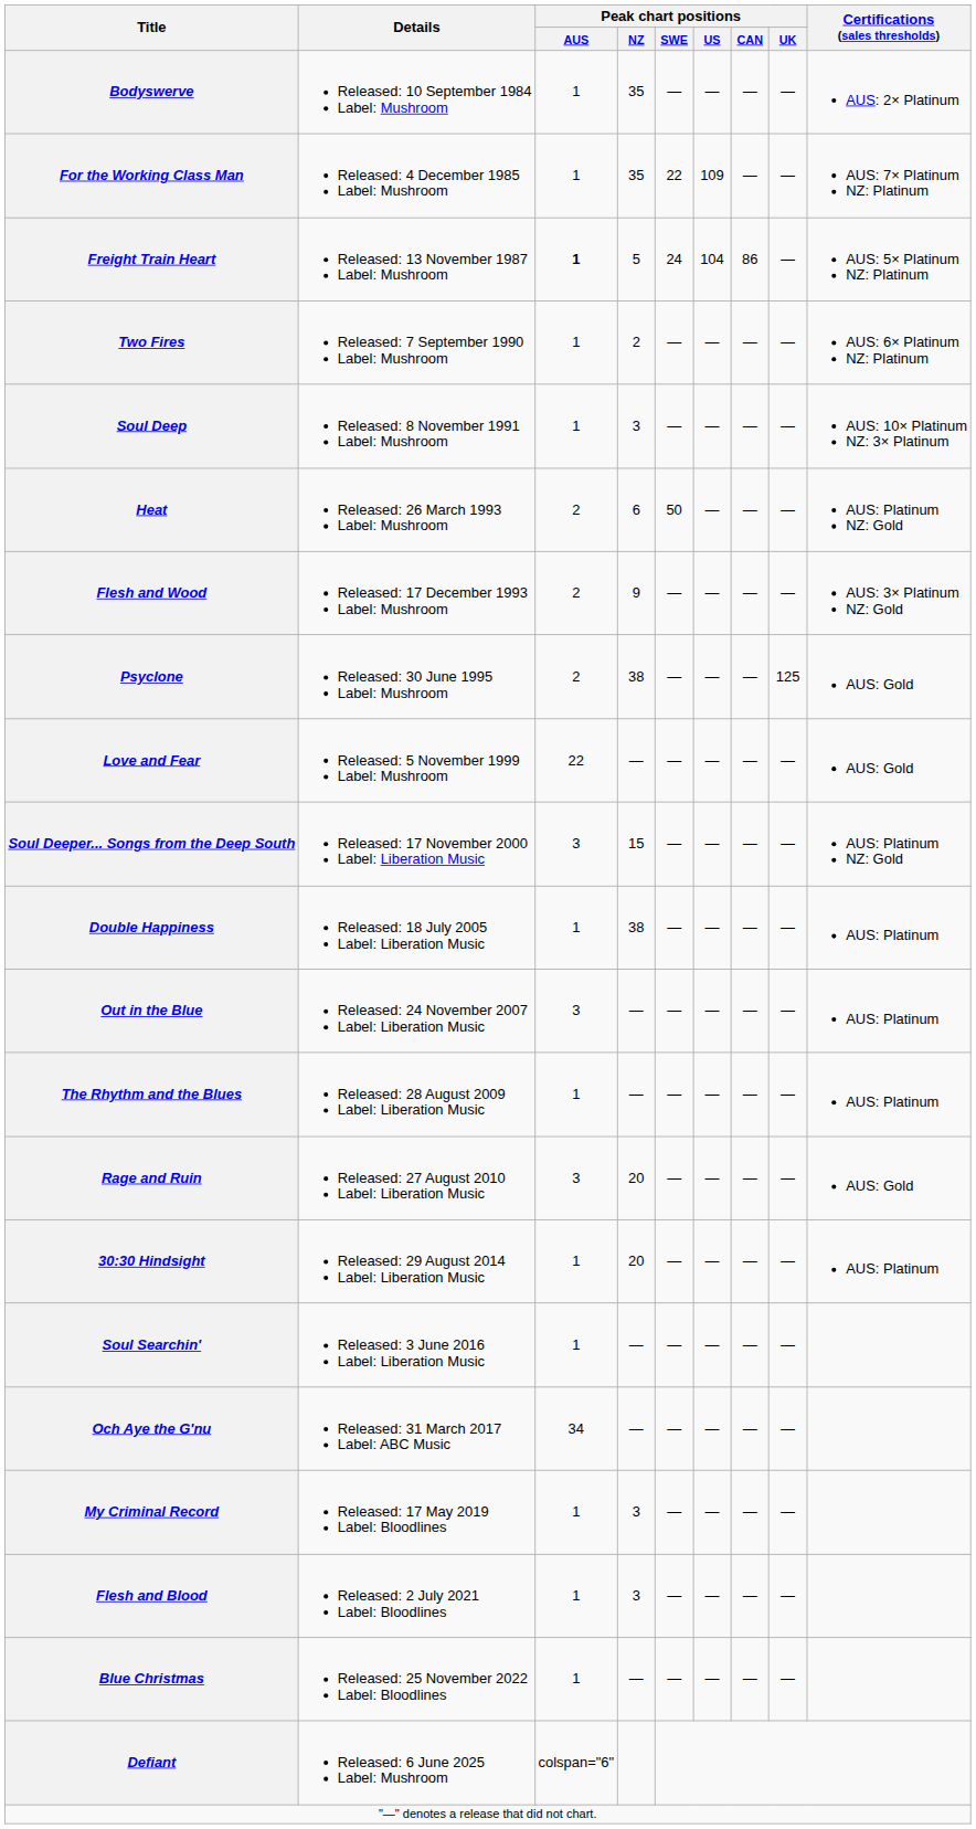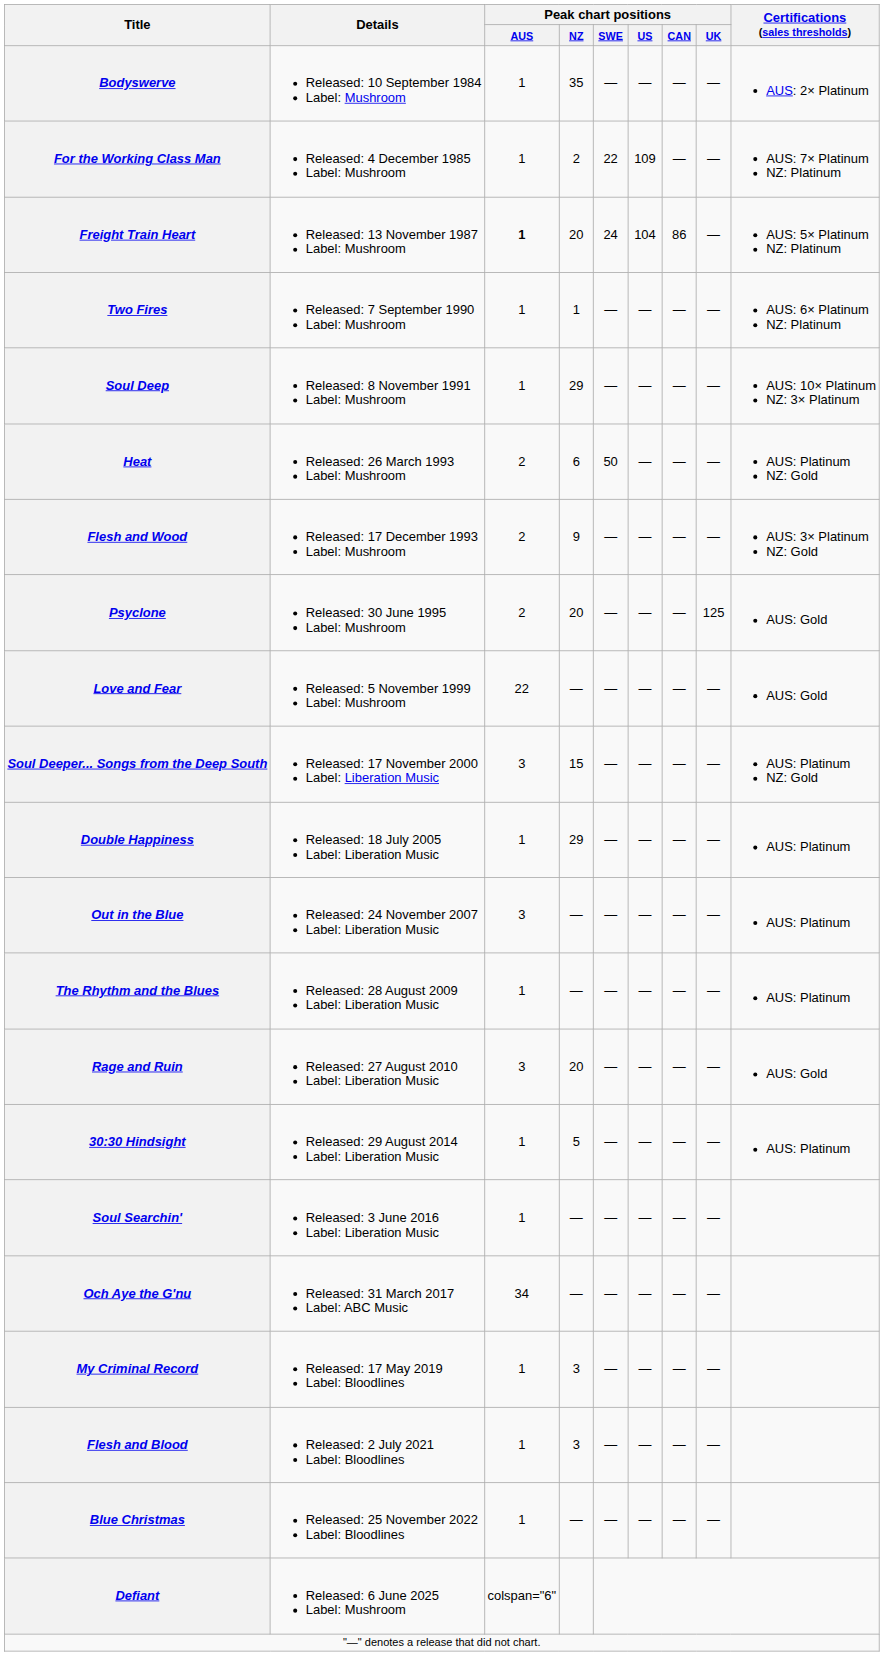For the Working Class Man | Peak chart positions / NZ: 35 -> 2
Freight Train Heart | Peak chart positions / NZ: 5 -> 20
Two Fires | Peak chart positions / NZ: 2 -> 1
Soul Deep | Peak chart positions / NZ: 3 -> 29
Psyclone | Peak chart positions / NZ: 38 -> 20
Double Happiness | Peak chart positions / NZ: 38 -> 29
30:30 Hindsight | Peak chart positions / NZ: 20 -> 5
